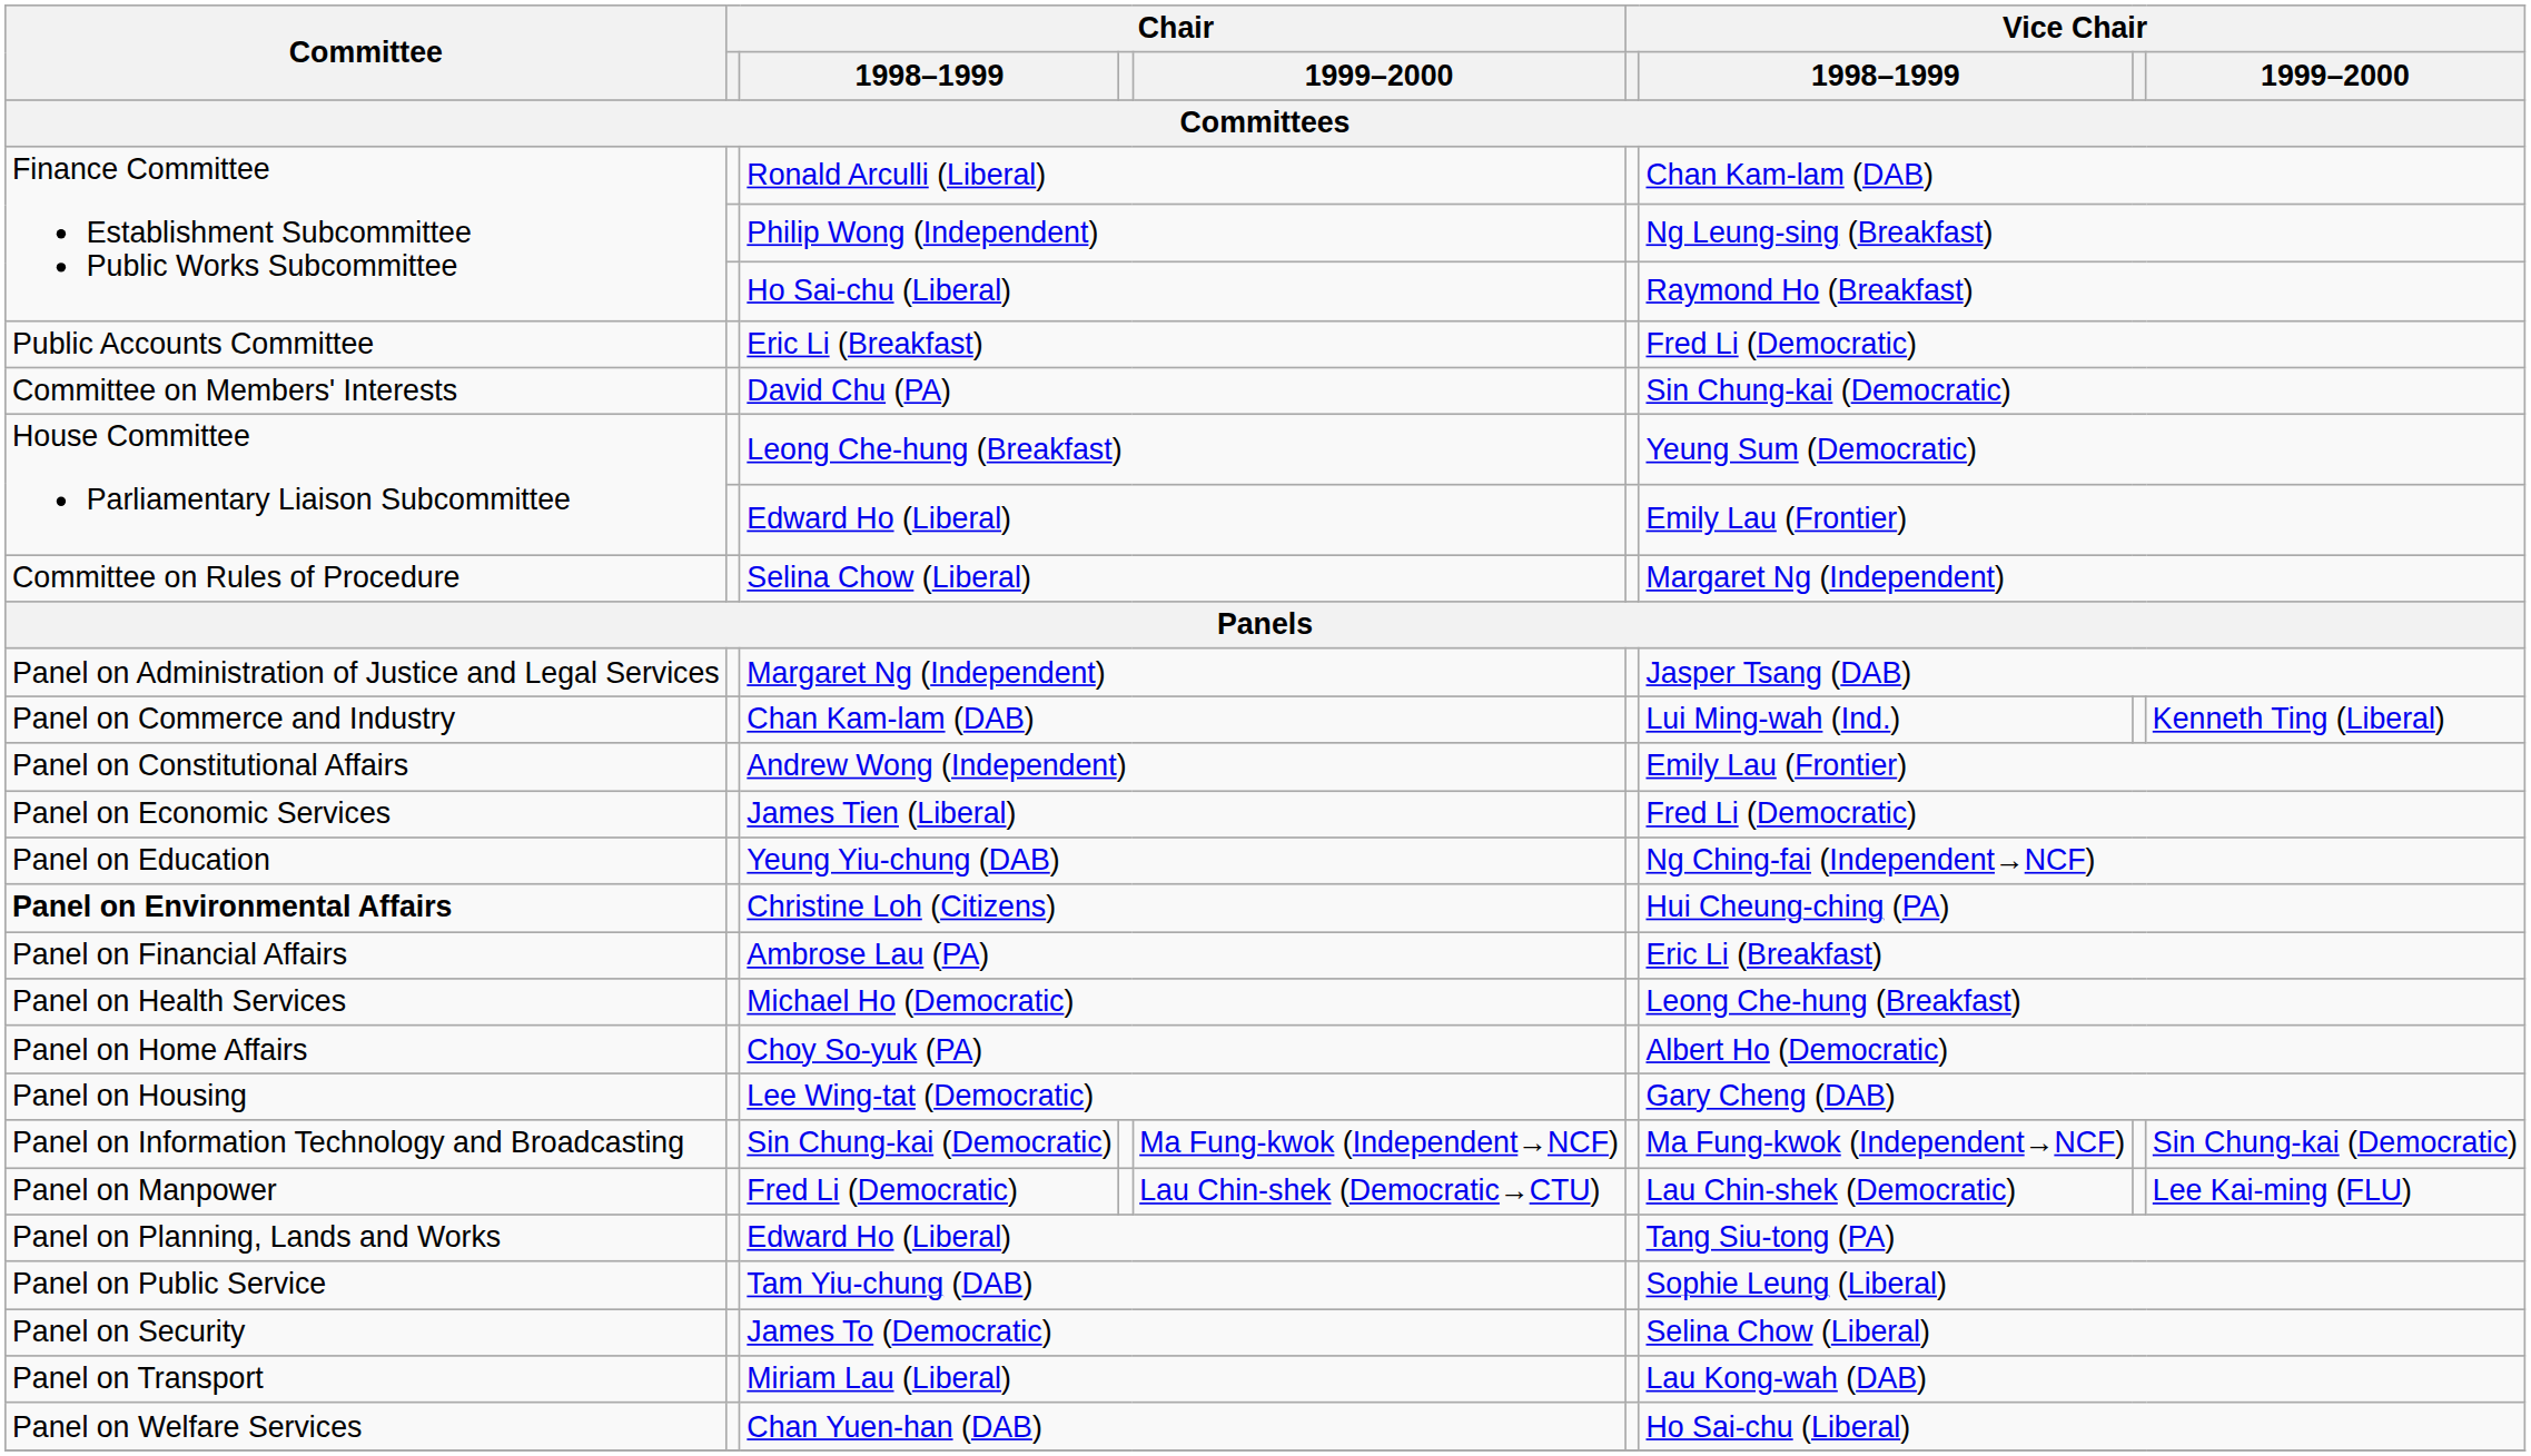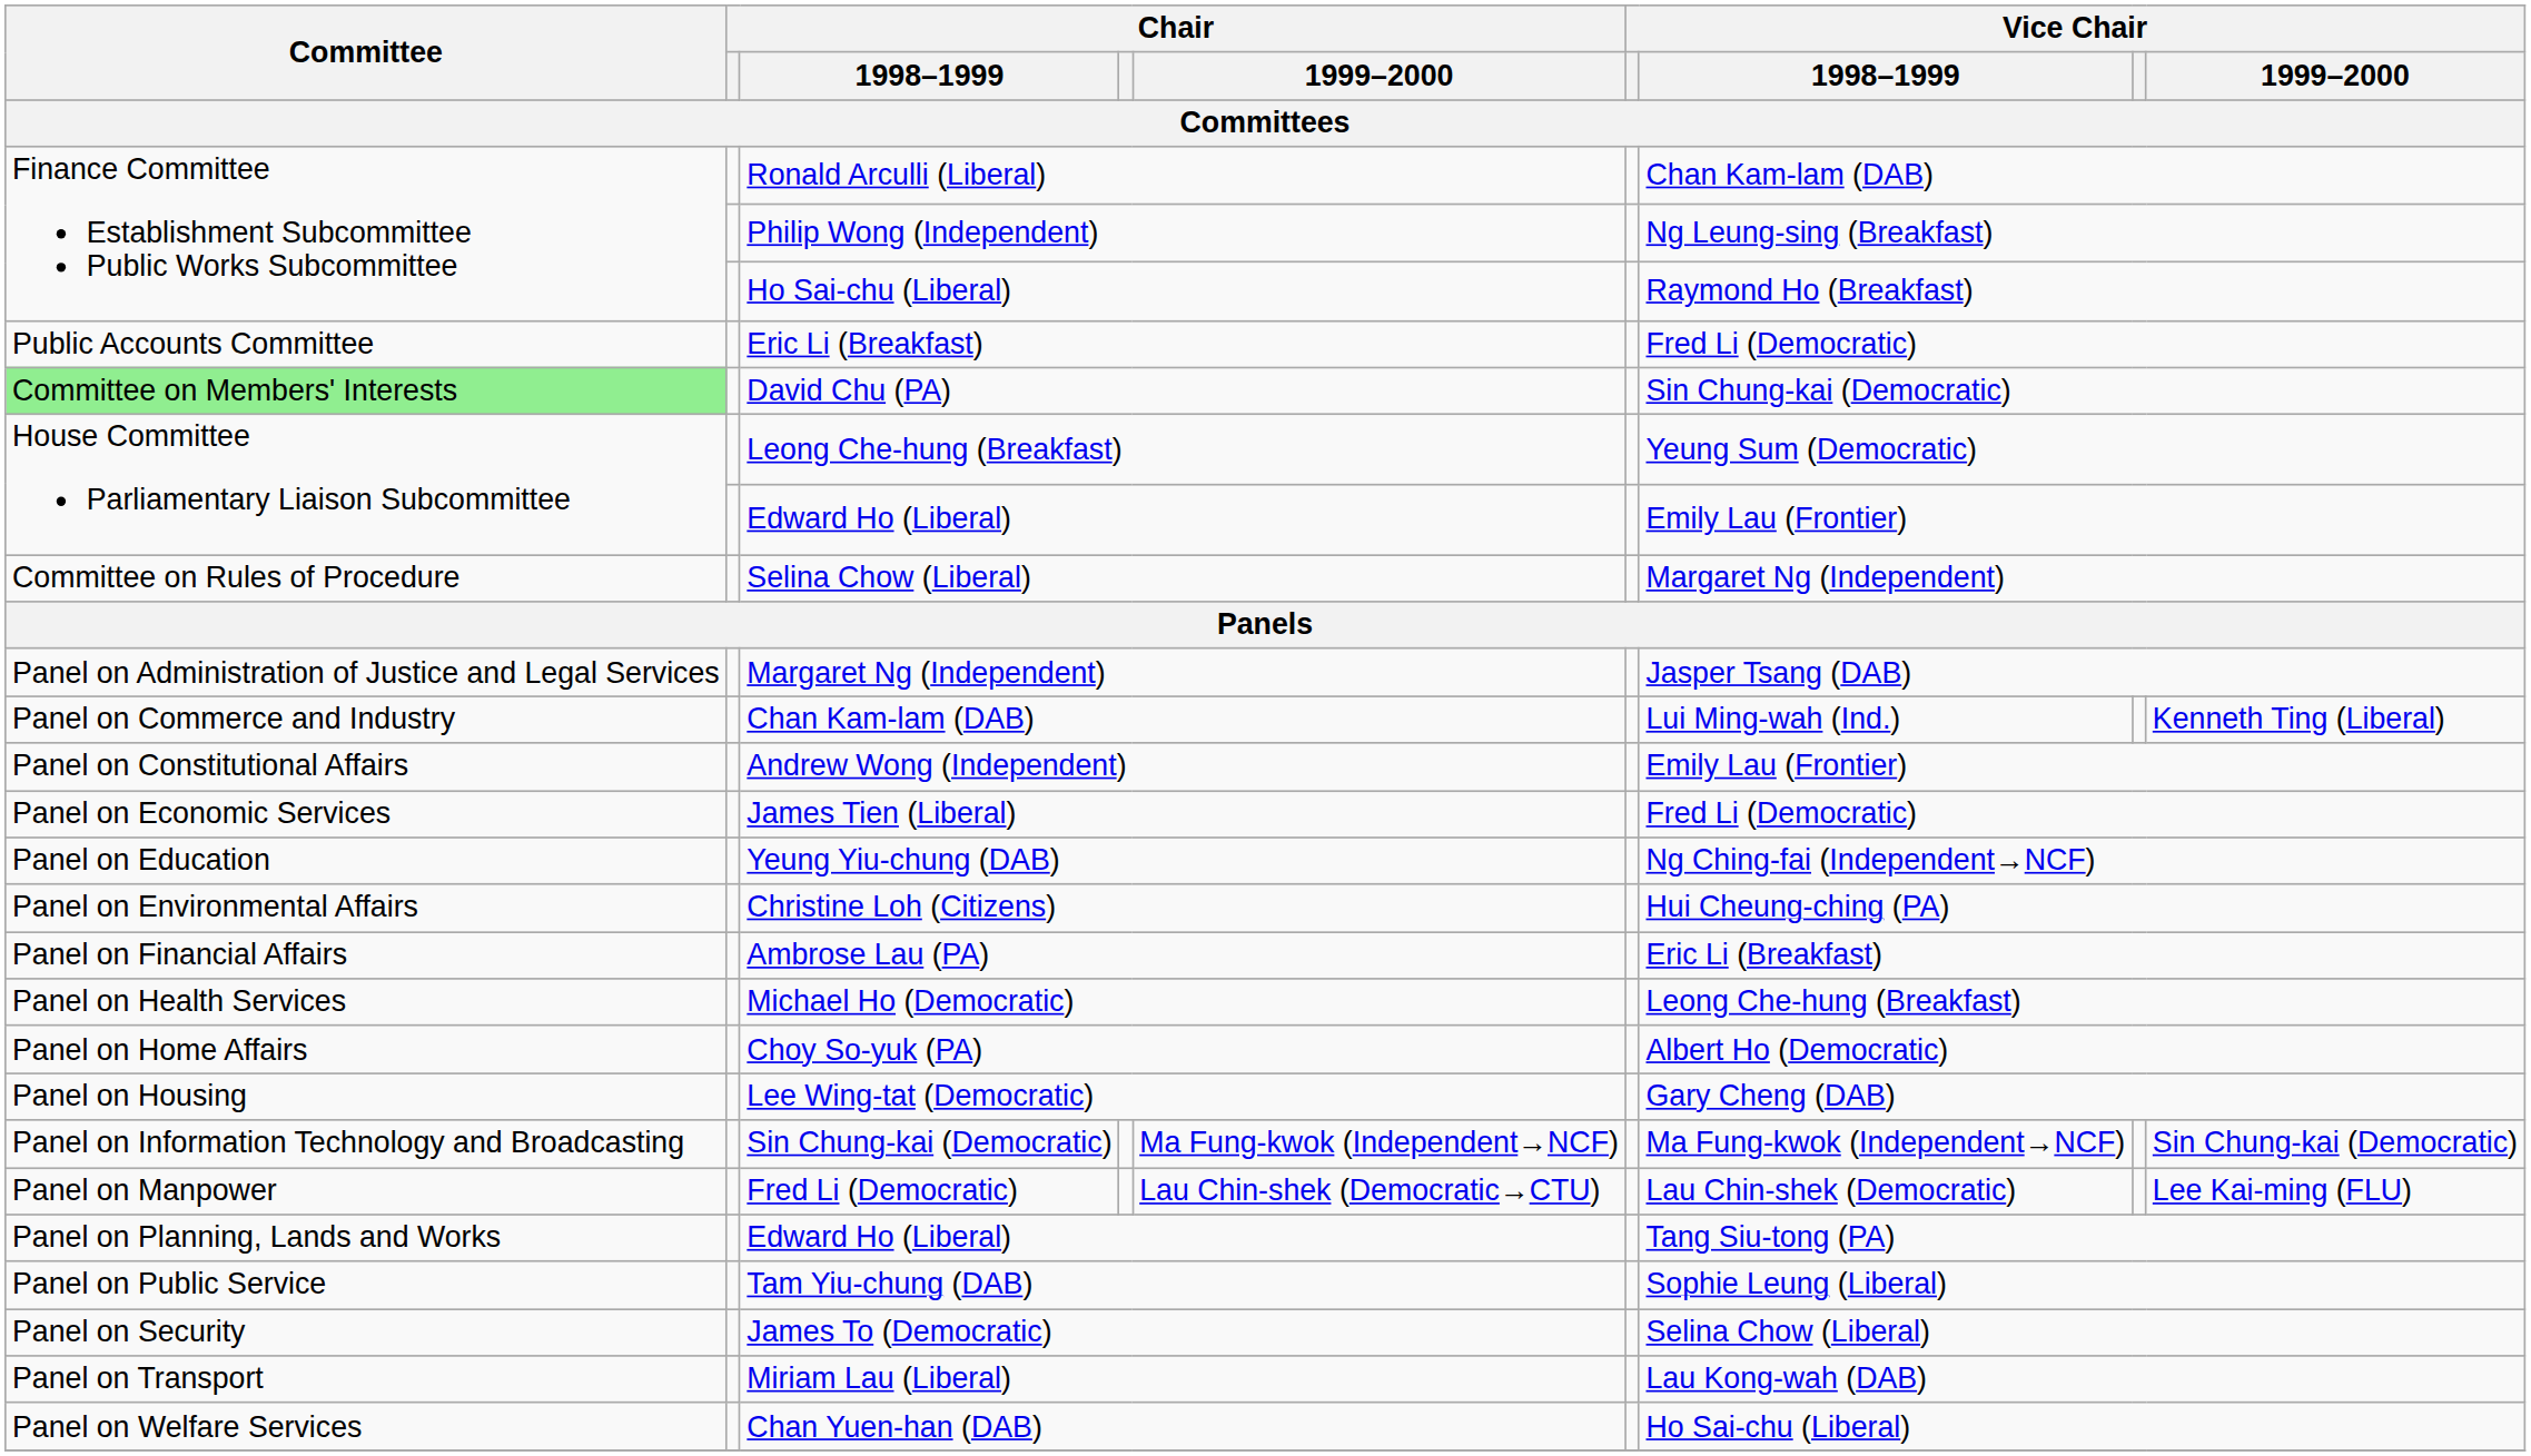David Chu (PA) | Committee / Committees: no background -> lightgreen background
Christine Loh (Citizens) | Committee / Committees: bold -> normal
